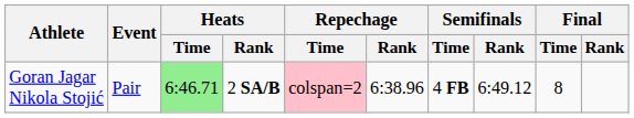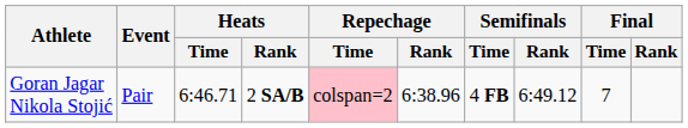Goran Jagar Nikola Stojić | Heats / Time: lightgreen background -> no background
Goran Jagar Nikola Stojić | Final / Time: 8 -> 7
